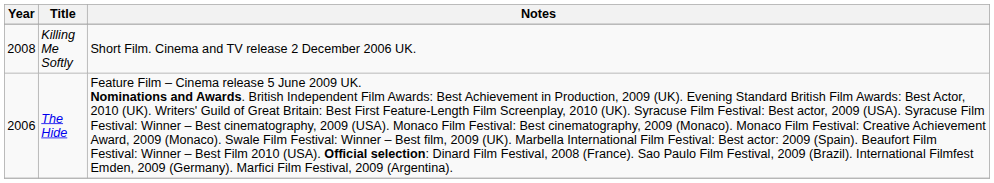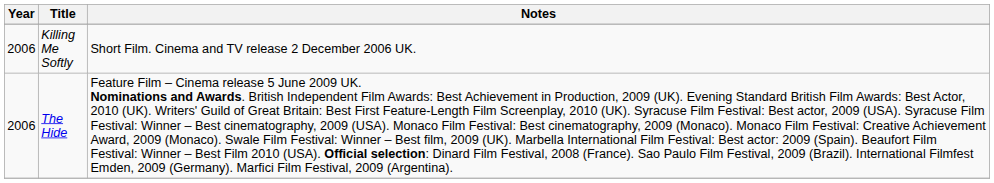Killing Me Softly | Year: 2008 -> 2006
